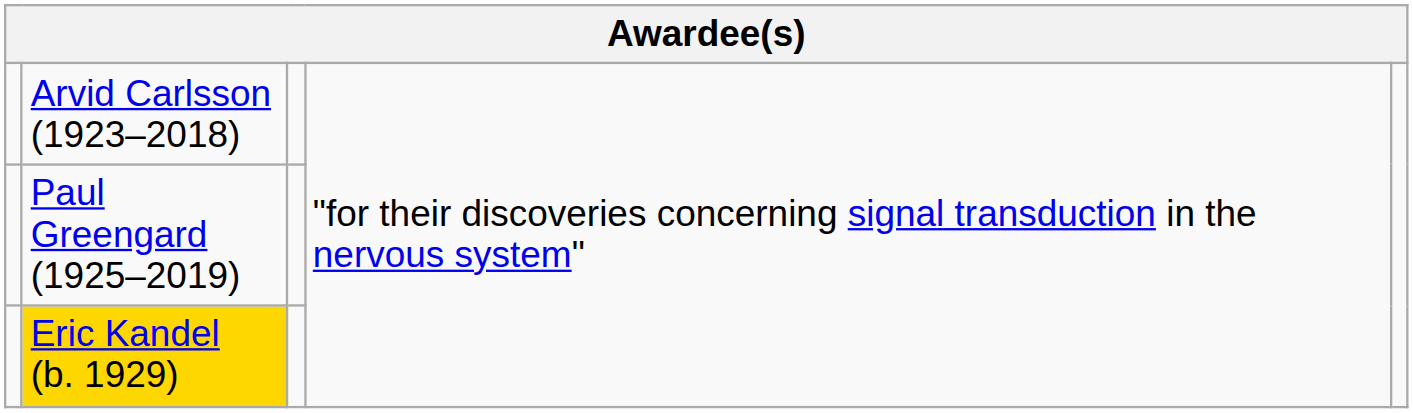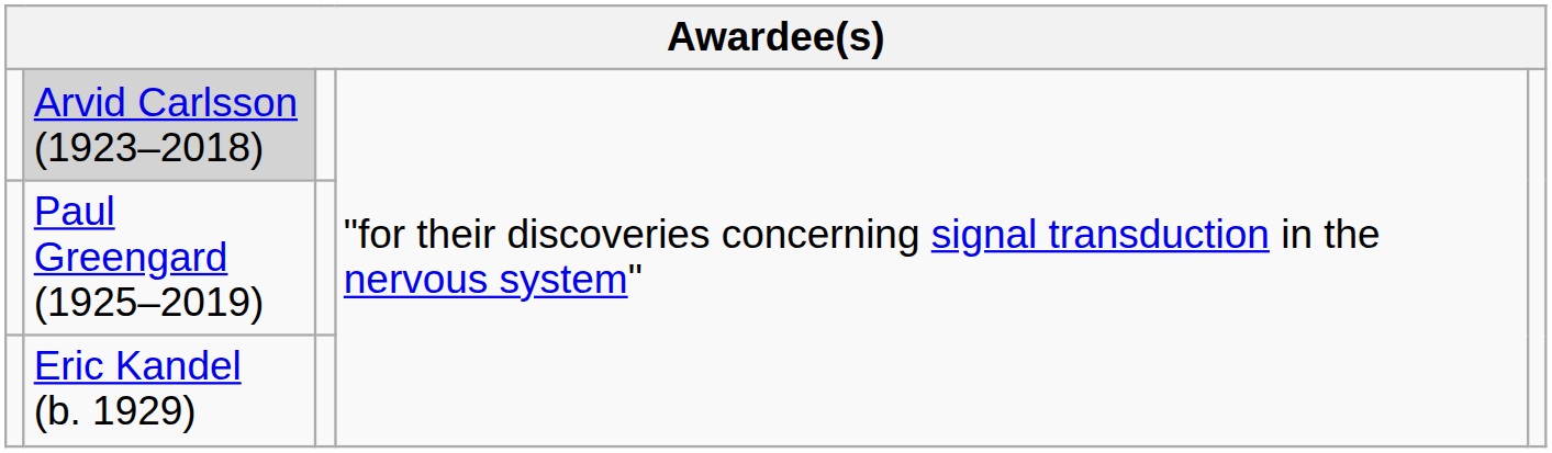Arvid Carlsson (1923–2018) | column 2: no background -> lightgrey background
Eric Kandel (b. 1929) | column 2: gold background -> no background
